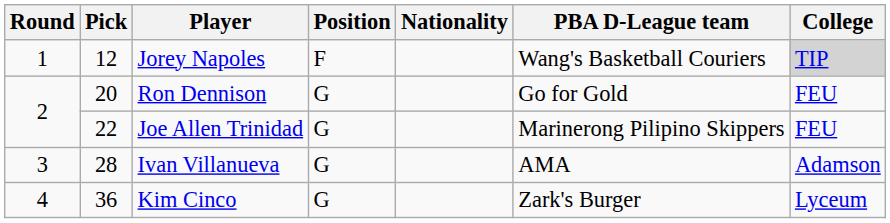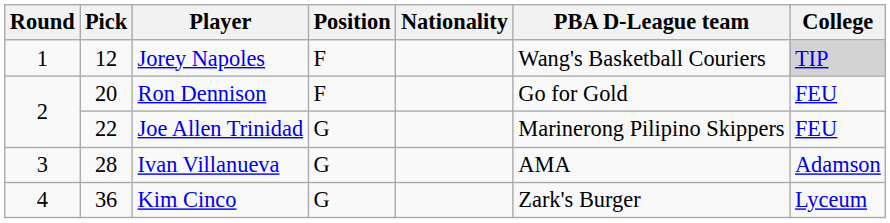Ron Dennison | Position: G -> F
